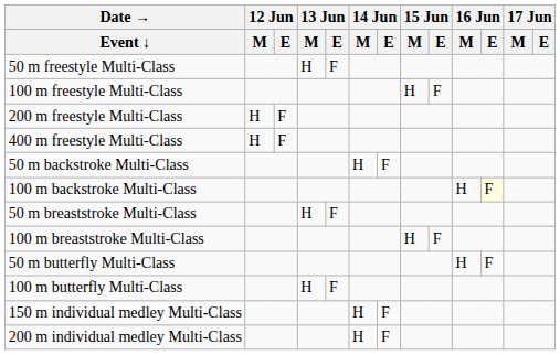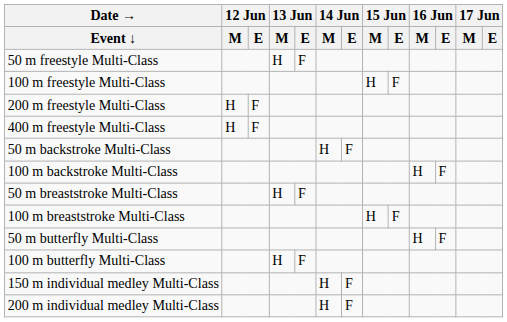100 m backstroke Multi-Class | 16 Jun / E: lightyellow background -> no background
